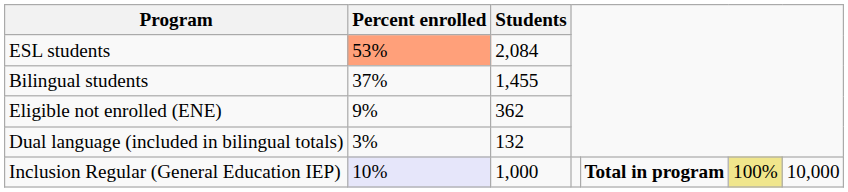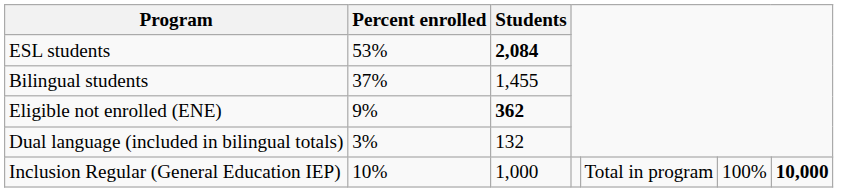ESL students | Percent enrolled: lightsalmon background -> no background
ESL students | Students: normal -> bold
Eligible not enrolled (ENE) | Students: normal -> bold
Inclusion Regular (General Education IEP) | Percent enrolled: lavender background -> no background
Inclusion Regular (General Education IEP) | column 5: bold -> normal
Inclusion Regular (General Education IEP) | column 6: khaki background -> no background
Inclusion Regular (General Education IEP) | column 7: normal -> bold
